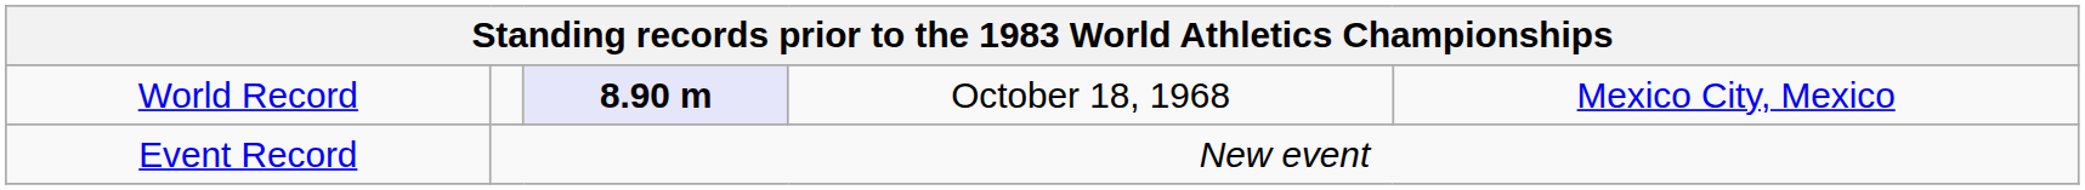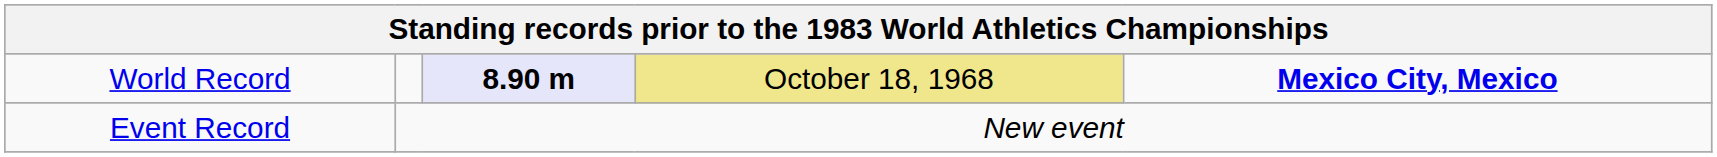World Record | column 4: no background -> khaki background
World Record | column 5: normal -> bold
